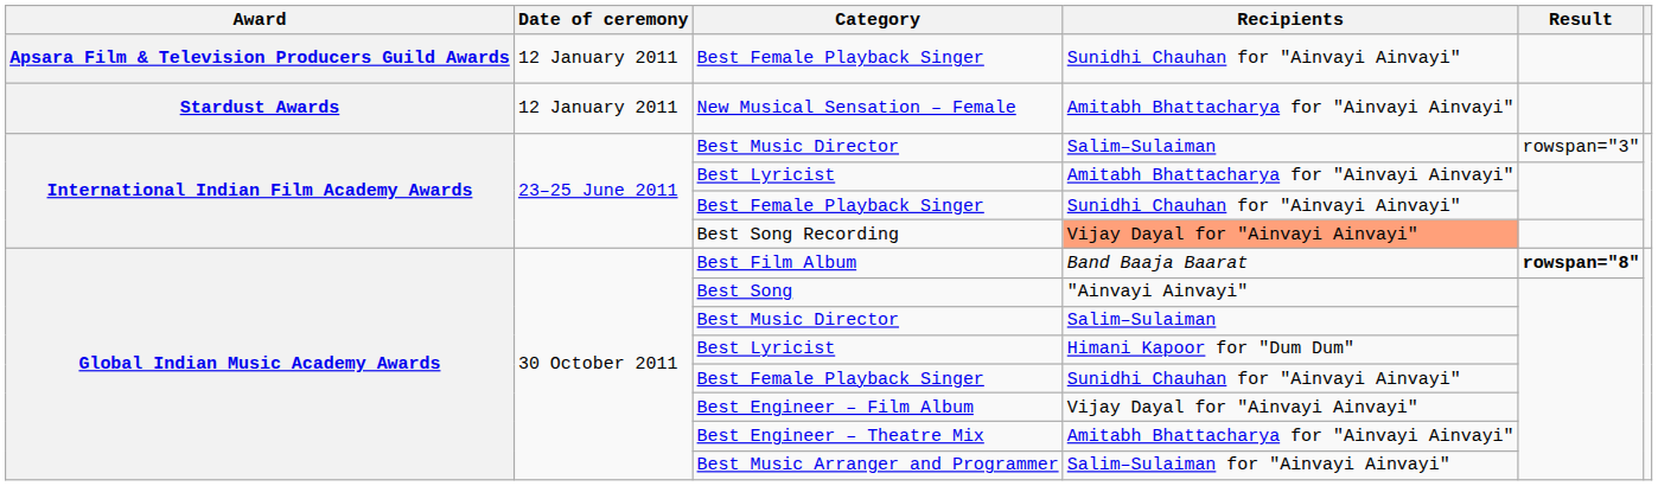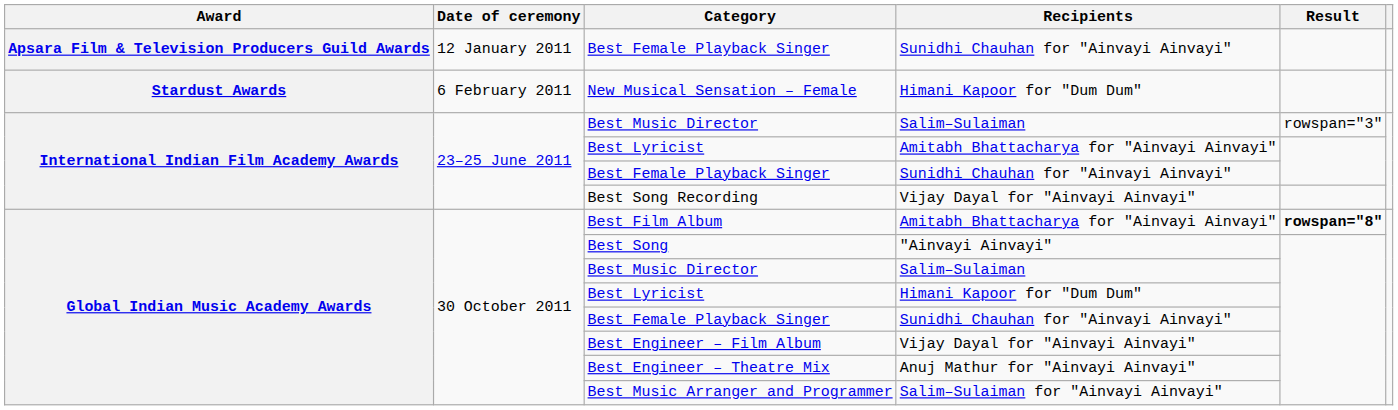New Musical Sensation – Female | Date of ceremony: 12 January 2011 -> 6 February 2011
New Musical Sensation – Female | Recipients: Amitabh Bhattacharya for "Ainvayi Ainvayi" -> Himani Kapoor for "Dum Dum"
Best Song Recording | Recipients: lightsalmon background -> no background
Best Film Album | Recipients: Band Baaja Baarat -> Amitabh Bhattacharya for "Ainvayi Ainvayi"
Best Engineer – Theatre Mix | Recipients: Amitabh Bhattacharya for "Ainvayi Ainvayi" -> Anuj Mathur for "Ainvayi Ainvayi"
